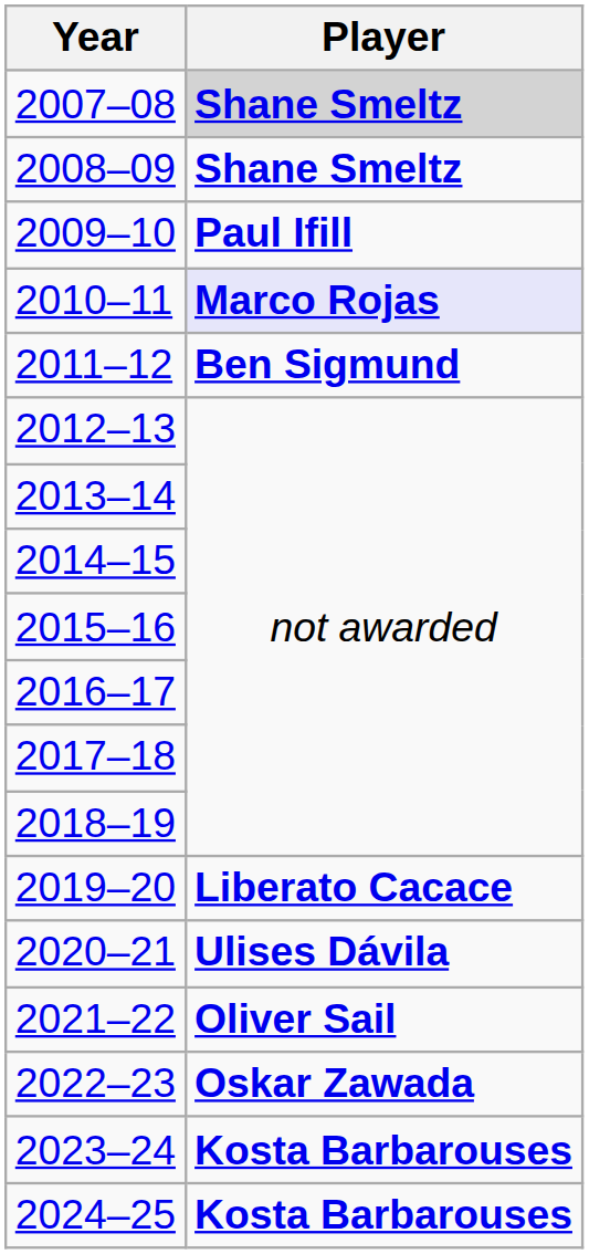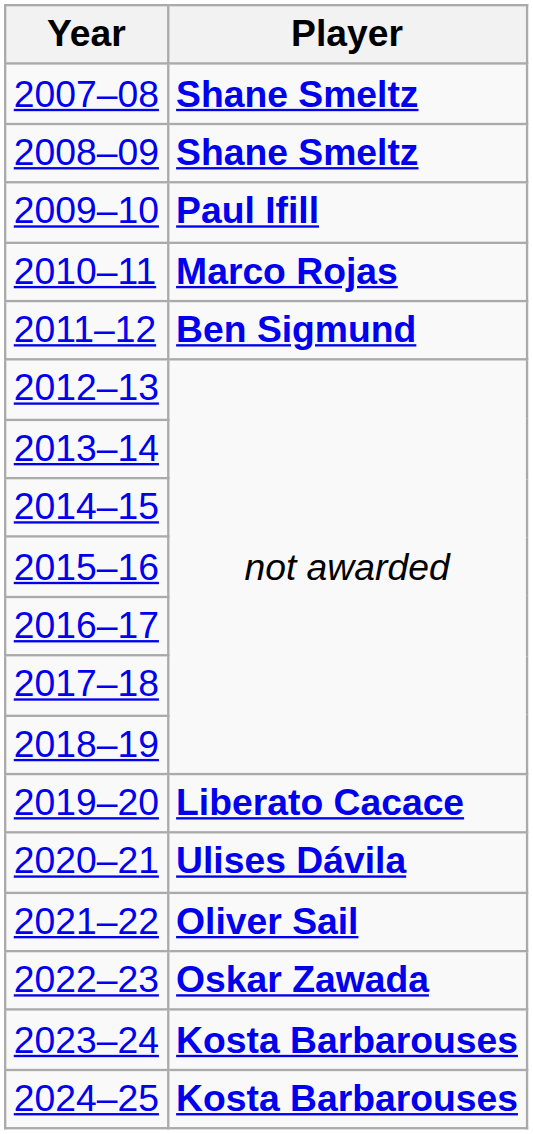2007–08 | Player: lightgrey background -> no background
2010–11 | Player: lavender background -> no background
